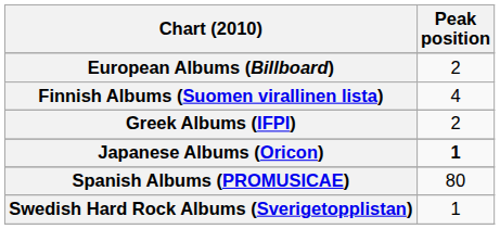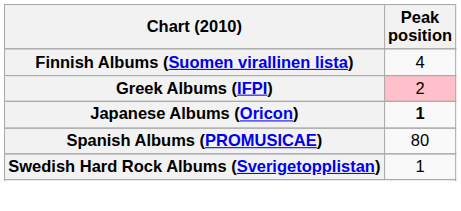- row: European Albums (Billboard) | 2
Greek Albums (IFPI) | Peak position: no background -> pink background
